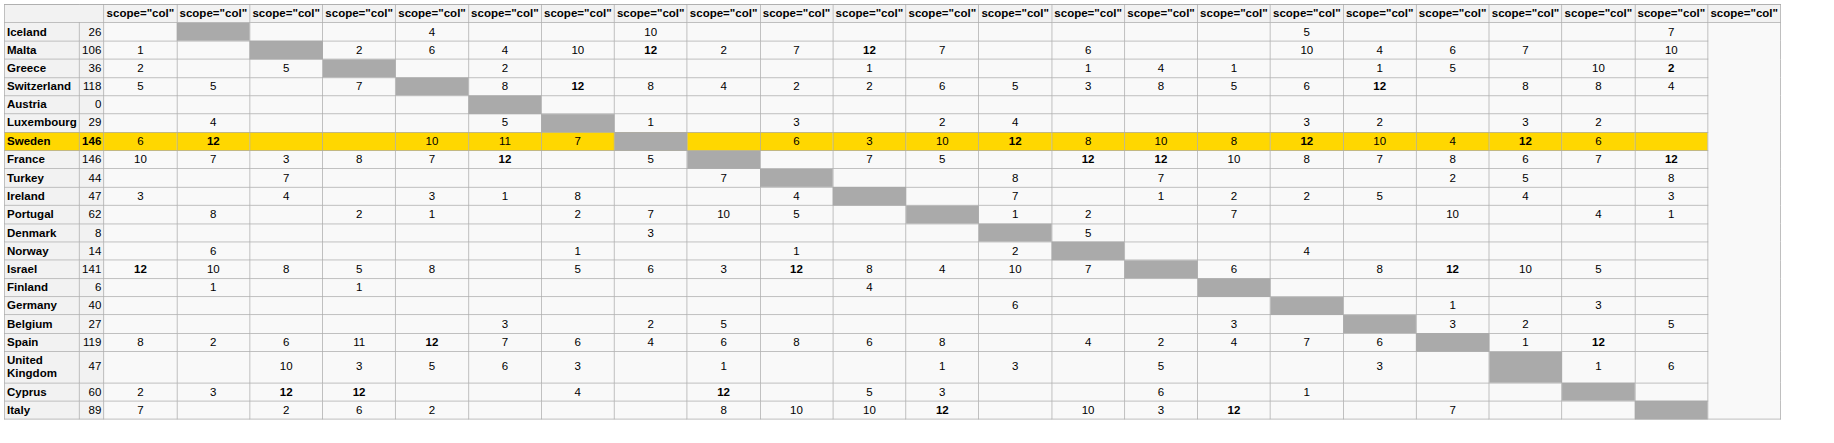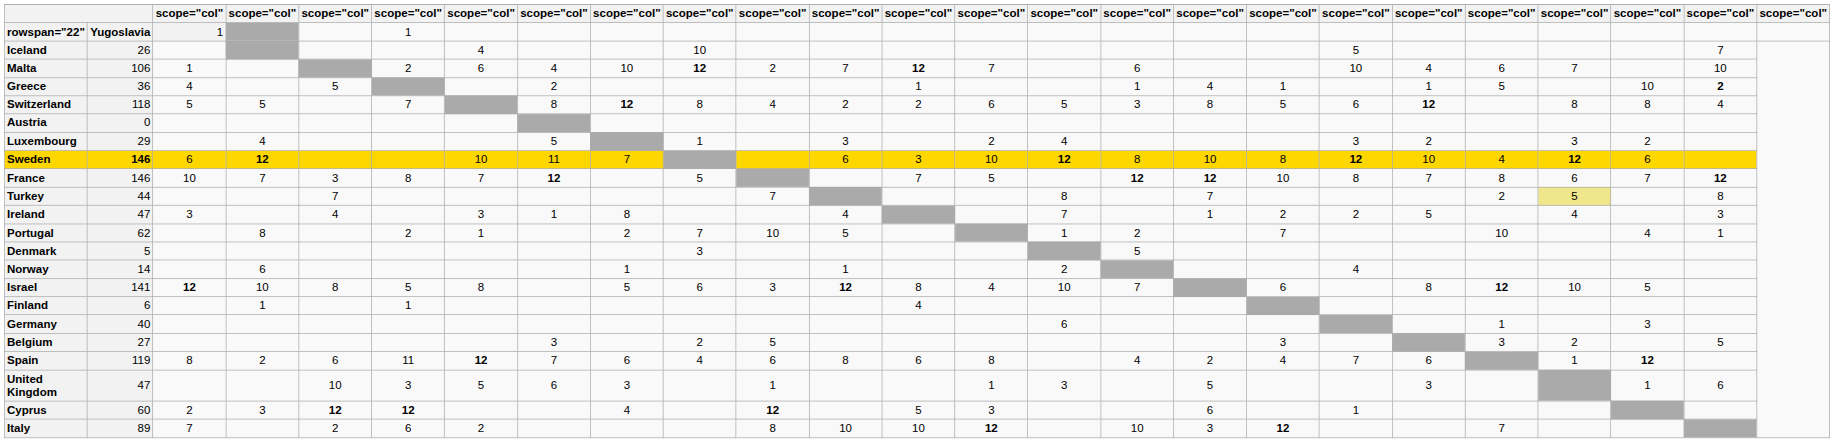+ row: rowspan="22" | Yugoslavia | 1 | 1
Greece | column 3: 2 -> 4
Turkey | column 22: no background -> khaki background
Denmark | column 2: 8 -> 5
